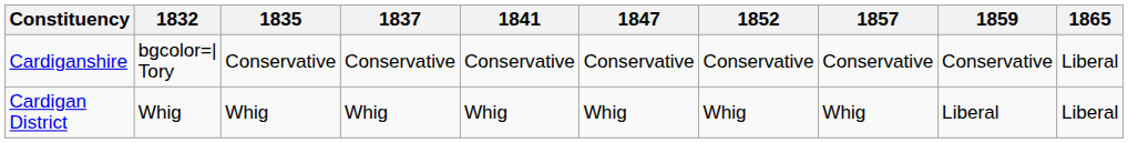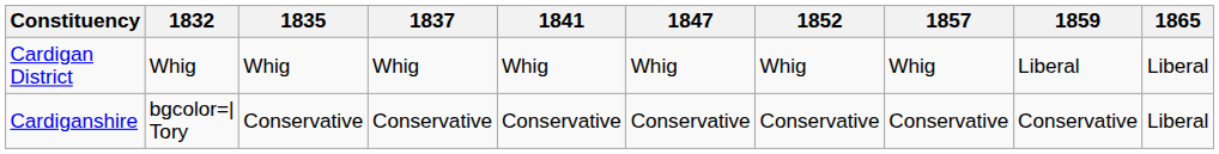rows swapped: Cardigan District <-> Cardiganshire
